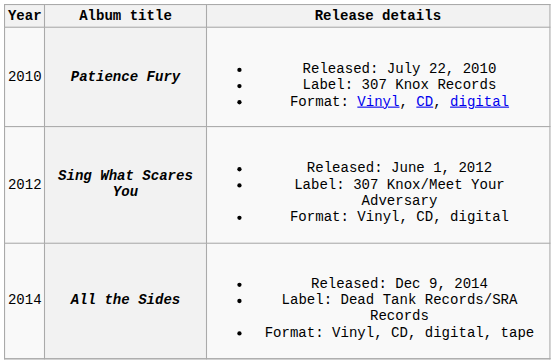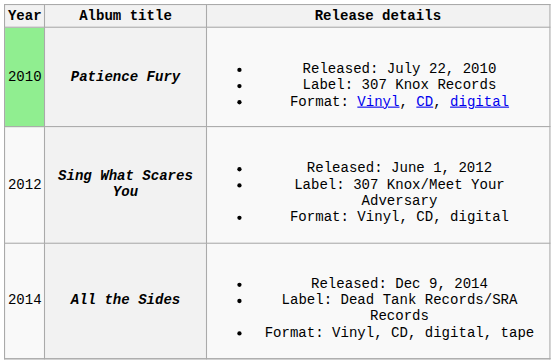Patience Fury | Year: no background -> lightgreen background
